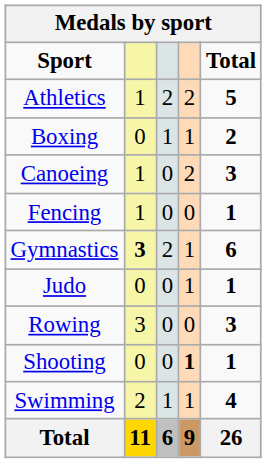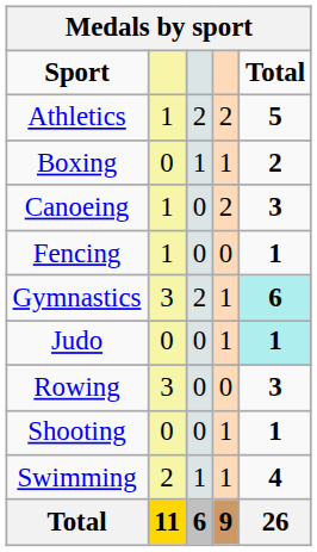Gymnastics | column 2: bold -> normal
Gymnastics | Total: no background -> paleturquoise background
Judo | Total: no background -> paleturquoise background
Shooting | column 4: bold -> normal
